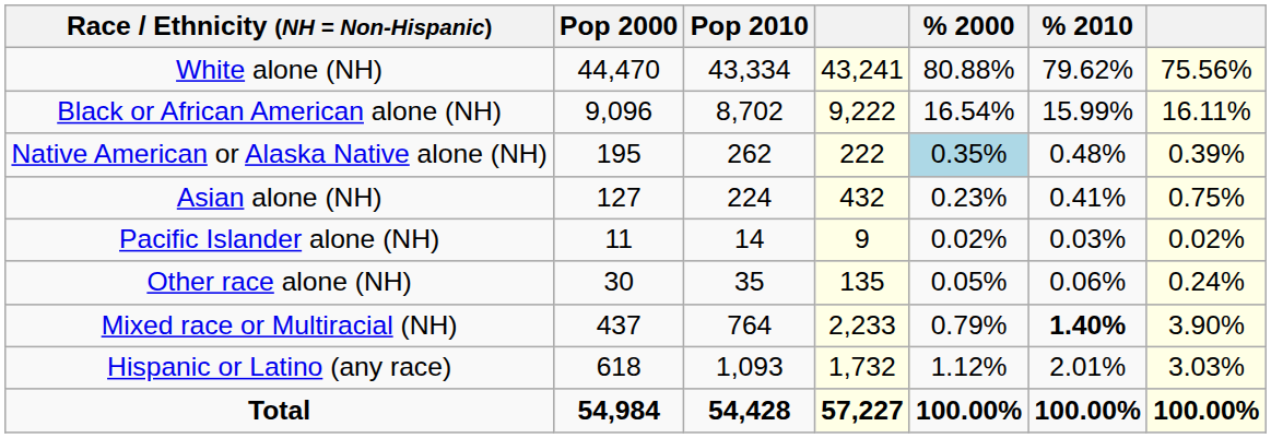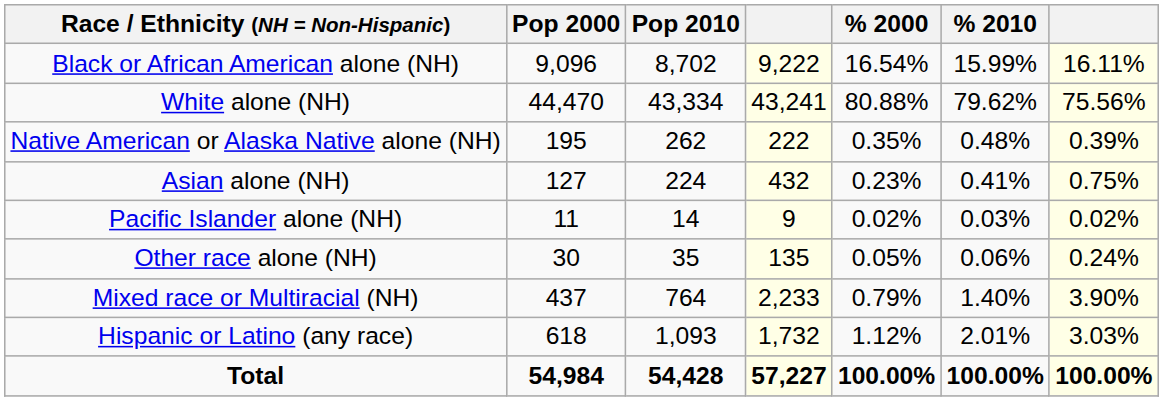rows swapped: White alone (NH) <-> Black or African American alone (NH)
Native American or Alaska Native alone (NH) | % 2000: lightblue background -> no background
Mixed race or Multiracial (NH) | % 2010: bold -> normal
